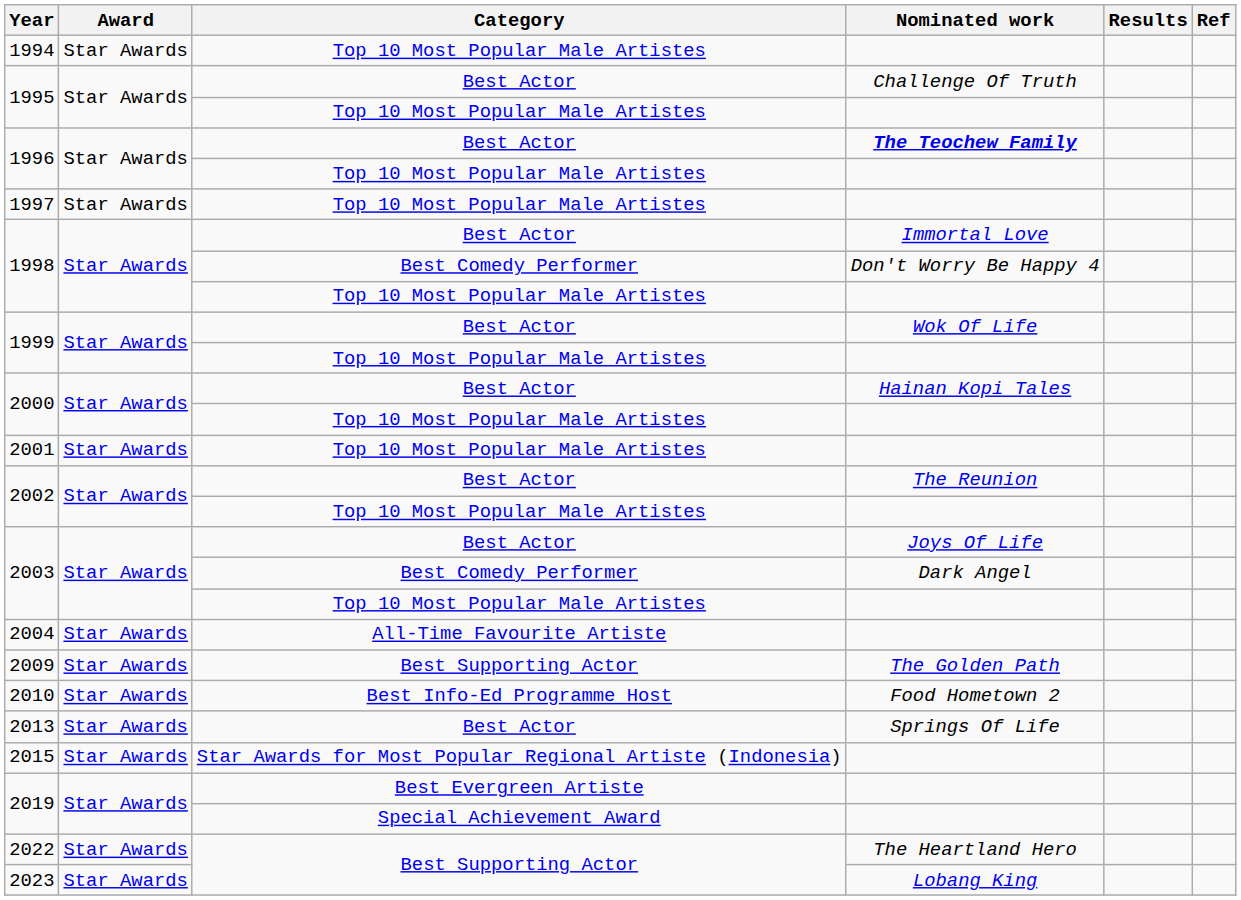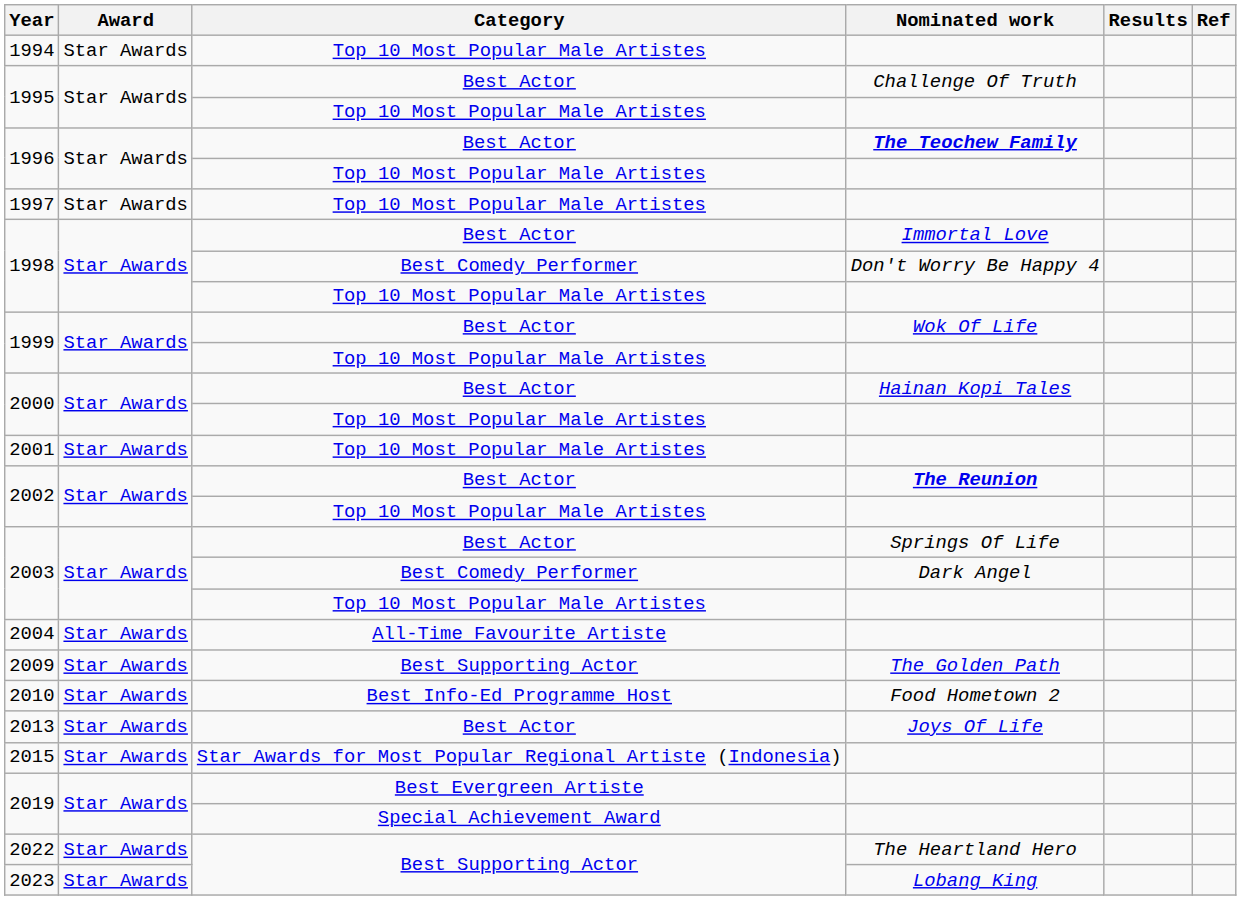2002 / Best Actor | Nominated work: normal -> bold
2003 / Best Actor | Nominated work: Joys Of Life -> Springs Of Life
2013 | Nominated work: Springs Of Life -> Joys Of Life
